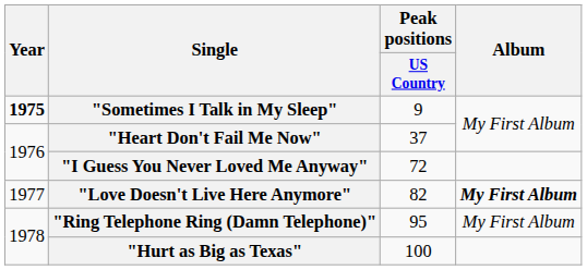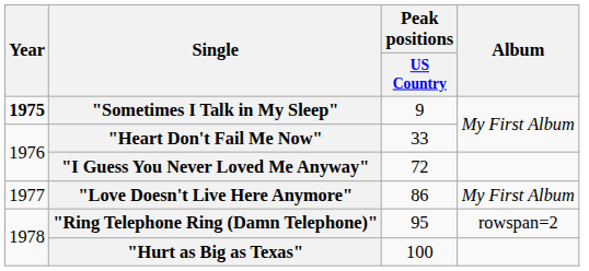"Heart Don't Fail Me Now" | Peak positions / US Country: 37 -> 33
"Love Doesn't Live Here Anymore" | Peak positions / US Country: 82 -> 86
"Love Doesn't Live Here Anymore" | Album: bold -> normal
"Ring Telephone Ring (Damn Telephone)" | Album: My First Album -> rowspan=2
